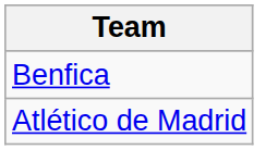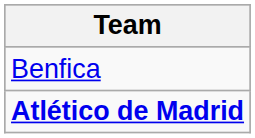row 3 | column 1: normal -> bold
